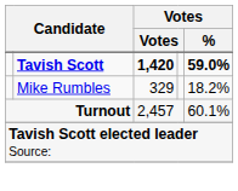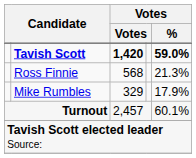+ row: Ross Finnie | 568 | 21.3%
Mike Rumbles | Votes / %: 18.2% -> 17.9%
